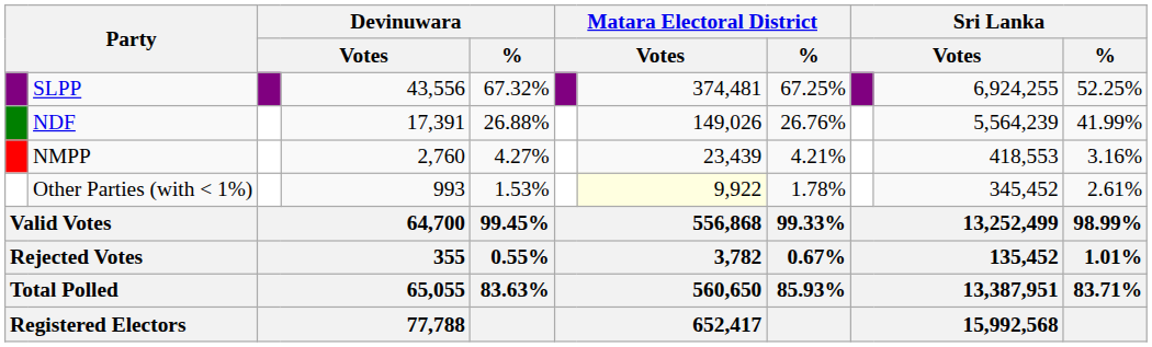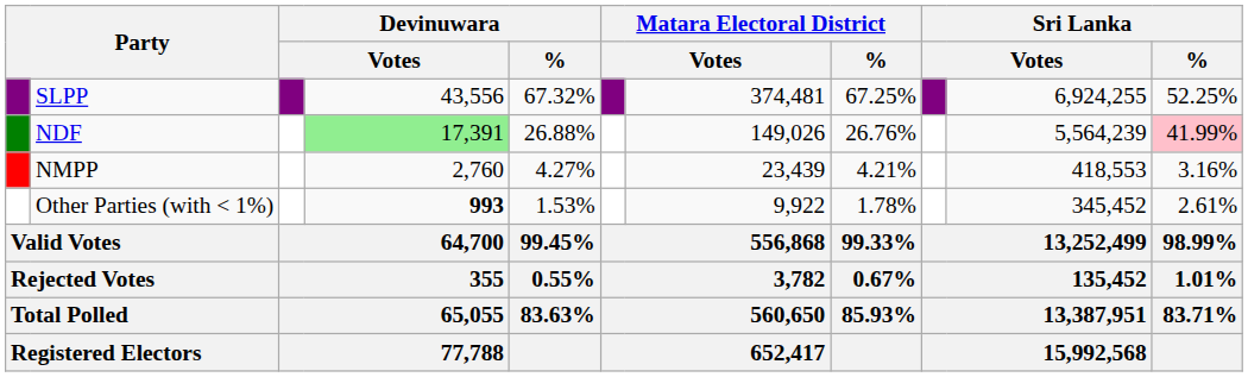NDF | column 4: no background -> lightgreen background
NDF | Sri Lanka / %: no background -> pink background
Other Parties (with < 1%) | column 4: normal -> bold
Other Parties (with < 1%) | column 7: lightyellow background -> no background
